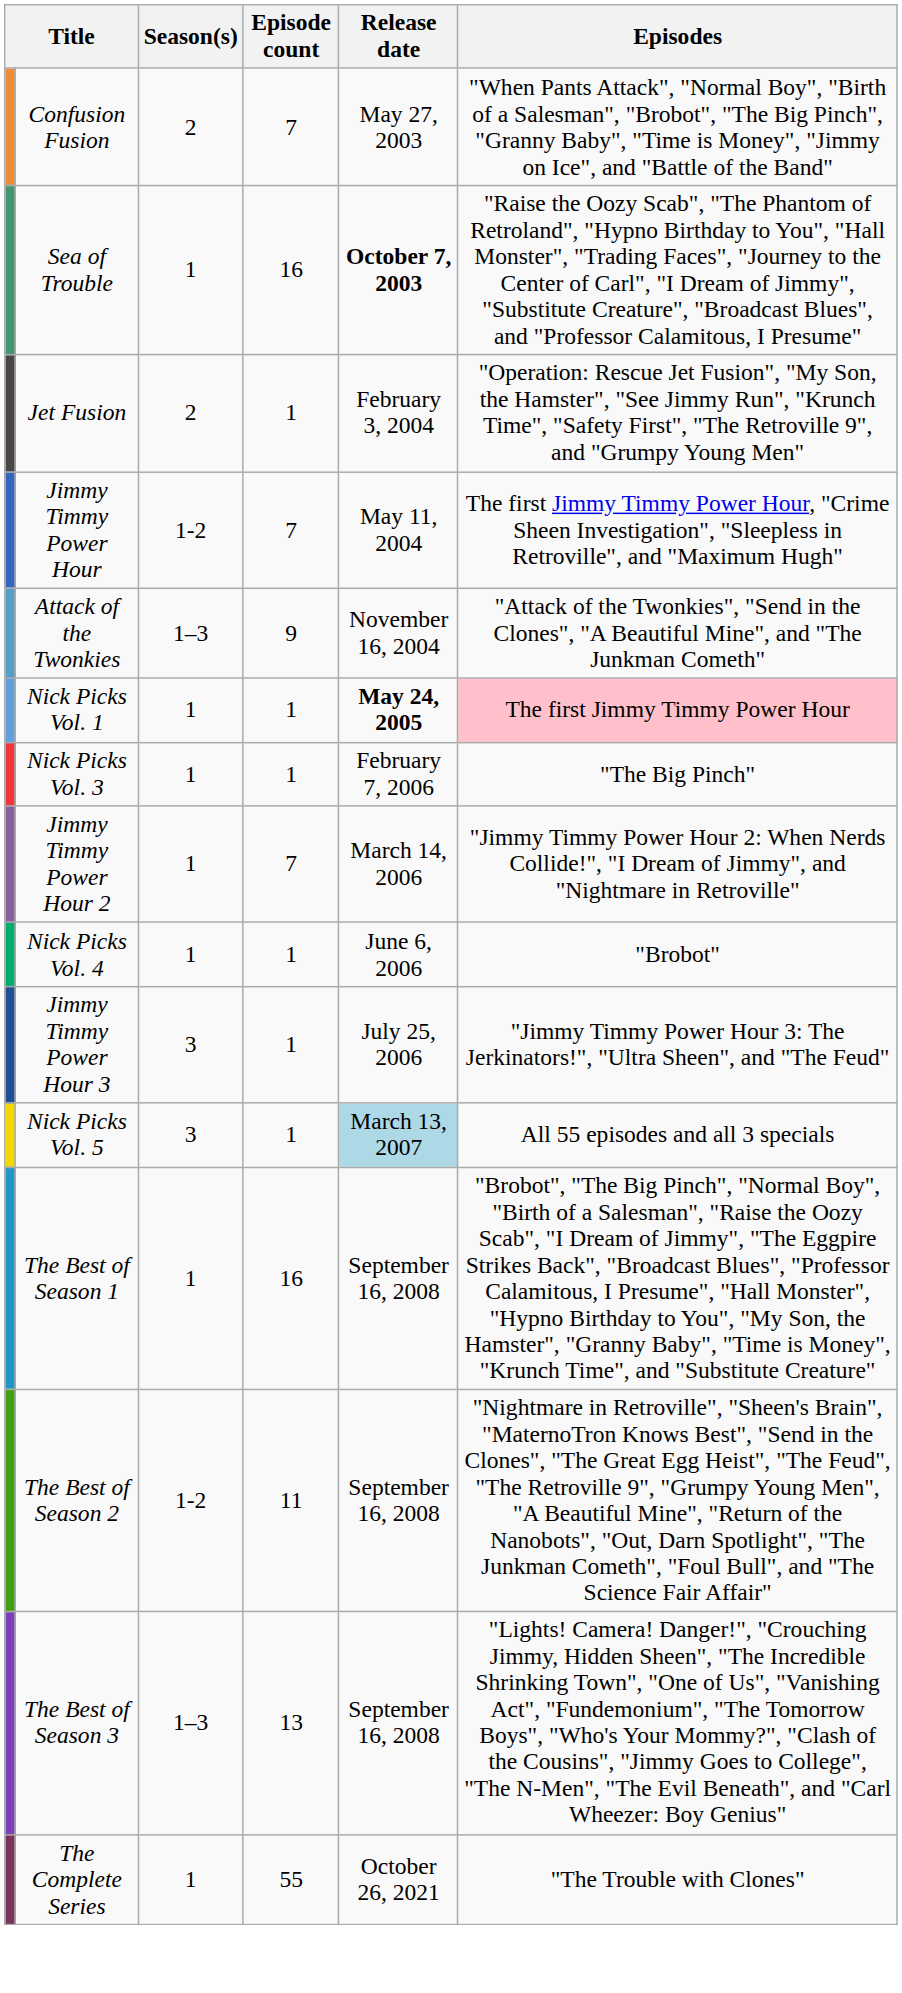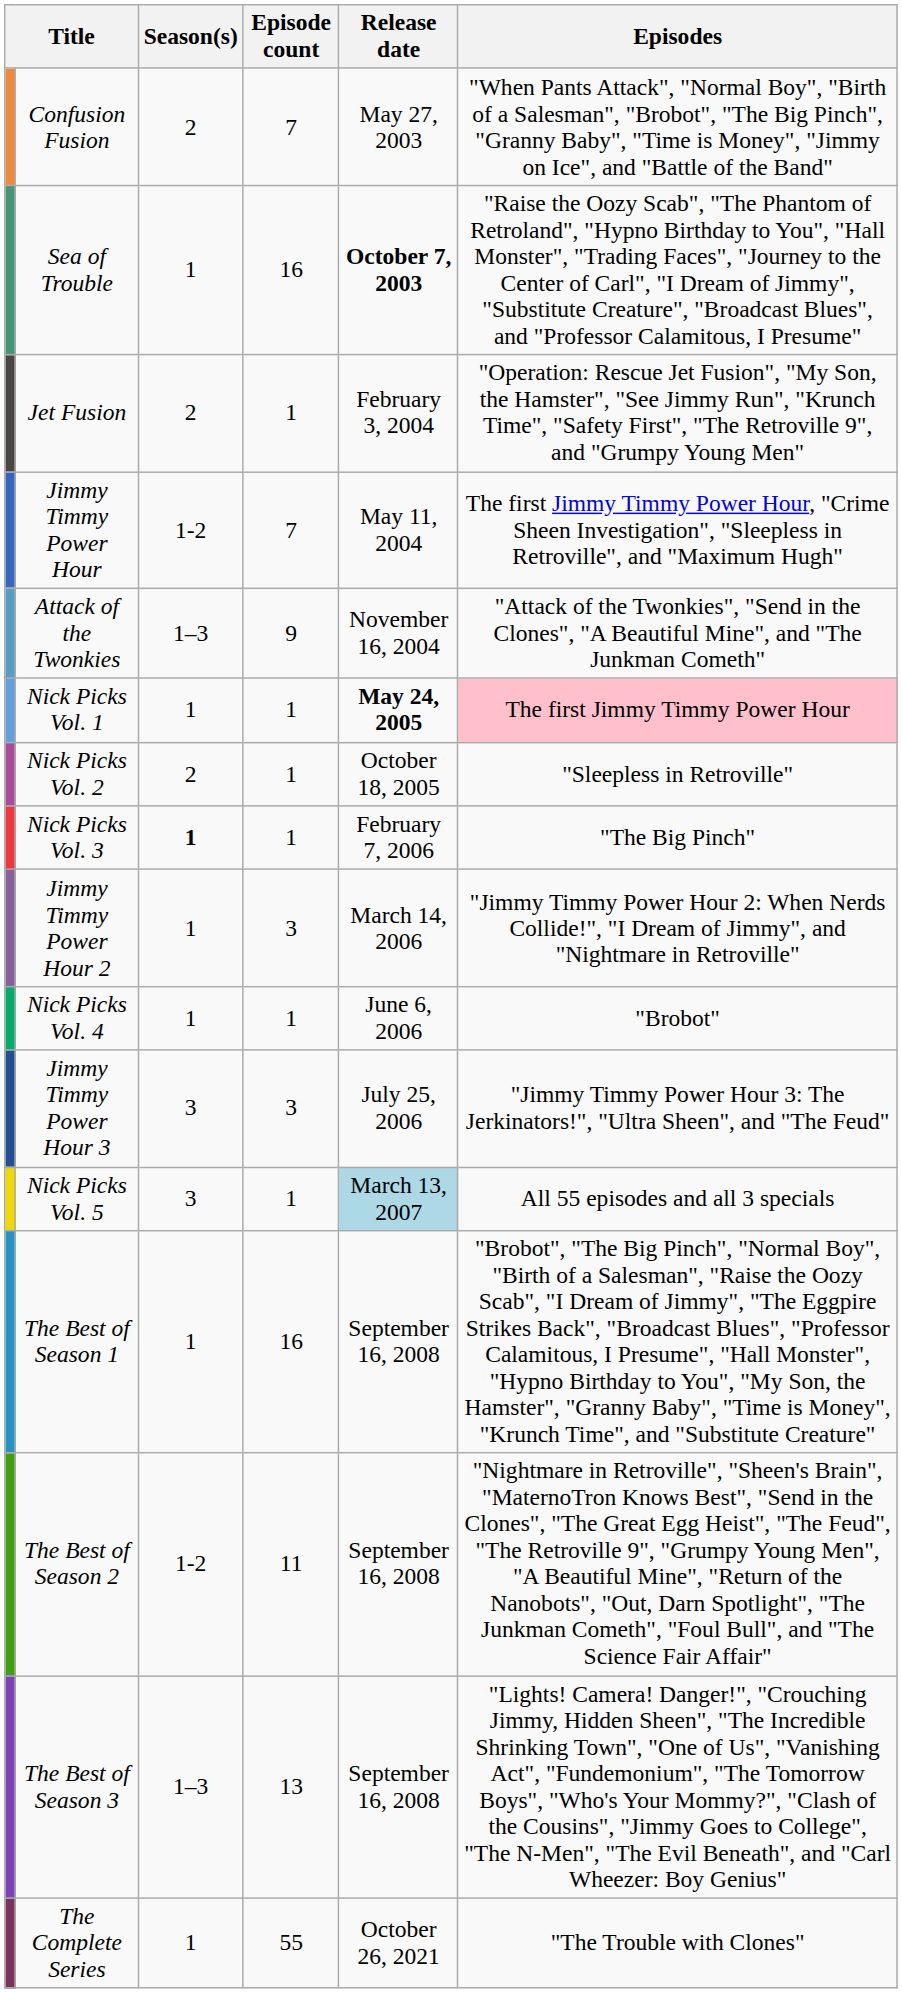+ row: Nick Picks Vol. 2 | 2 | 1 | October 18, 2005 | "Sleepless in Retroville"
Nick Picks Vol. 3 | Season(s): normal -> bold
Jimmy Timmy Power Hour 2 | Episode count: 7 -> 3
Jimmy Timmy Power Hour 3 | Episode count: 1 -> 3
